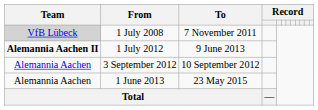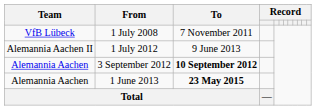1 July 2008 | Team: lightgrey background -> no background
1 July 2012 | Team: bold -> normal
3 September 2012 | To: normal -> bold
1 June 2013 | To: normal -> bold
